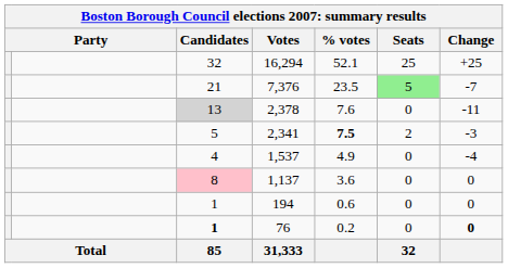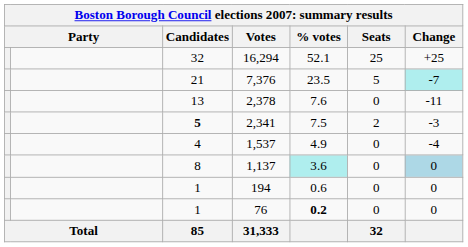7,376 | Seats: lightgreen background -> no background
7,376 | Change: no background -> paleturquoise background
2,378 | Candidates: lightgrey background -> no background
2,341 | Candidates: normal -> bold
2,341 | % votes: bold -> normal
1,137 | Candidates: pink background -> no background
1,137 | % votes: no background -> paleturquoise background
1,137 | Change: no background -> lightblue background
76 | Candidates: bold -> normal
76 | % votes: normal -> bold
76 | Change: bold -> normal
